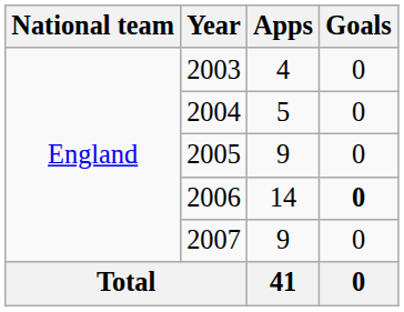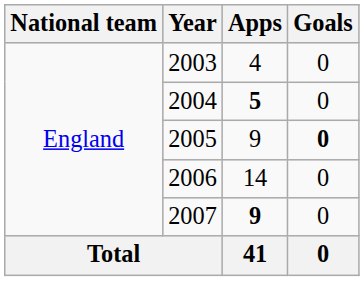2004 | Apps: normal -> bold
2005 | Goals: normal -> bold
2006 | Goals: bold -> normal
2007 | Apps: normal -> bold
